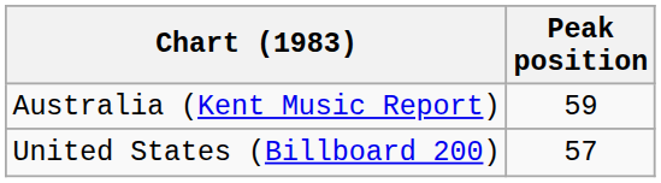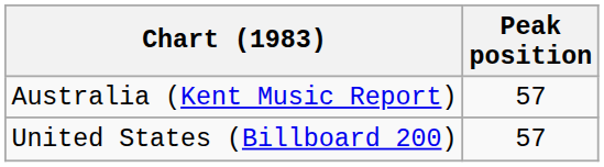Australia (Kent Music Report) | Peak position: 59 -> 57
